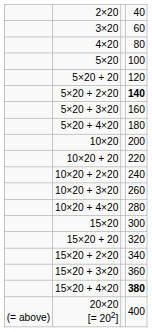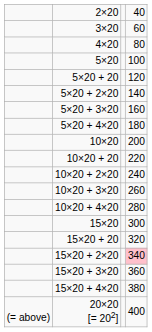5×20 + 2×20 | column 4: bold -> normal
15×20 + 2×20 | column 4: no background -> pink background
15×20 + 4×20 | column 4: bold -> normal
